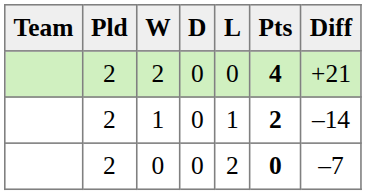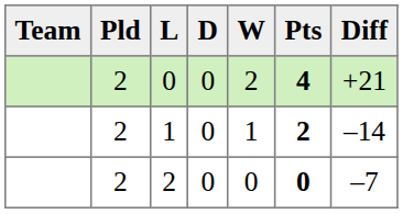columns swapped: W <-> L
